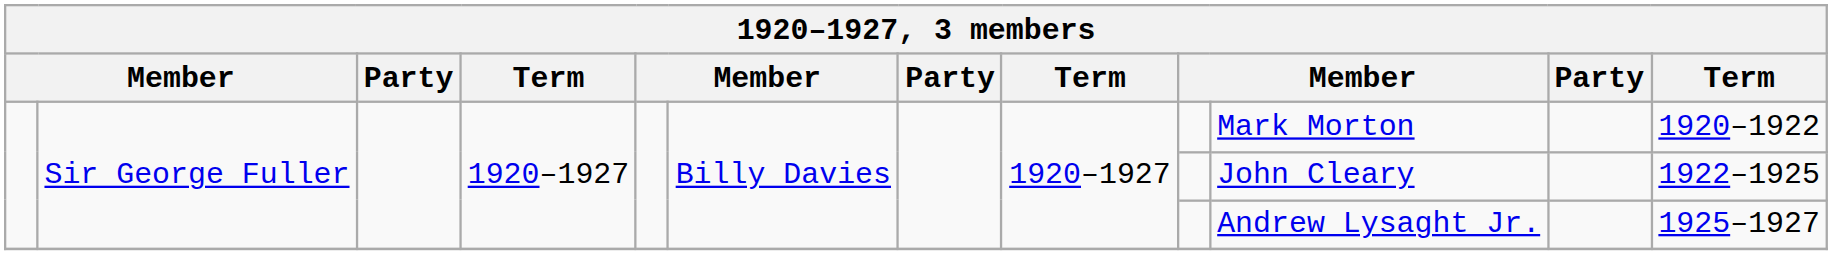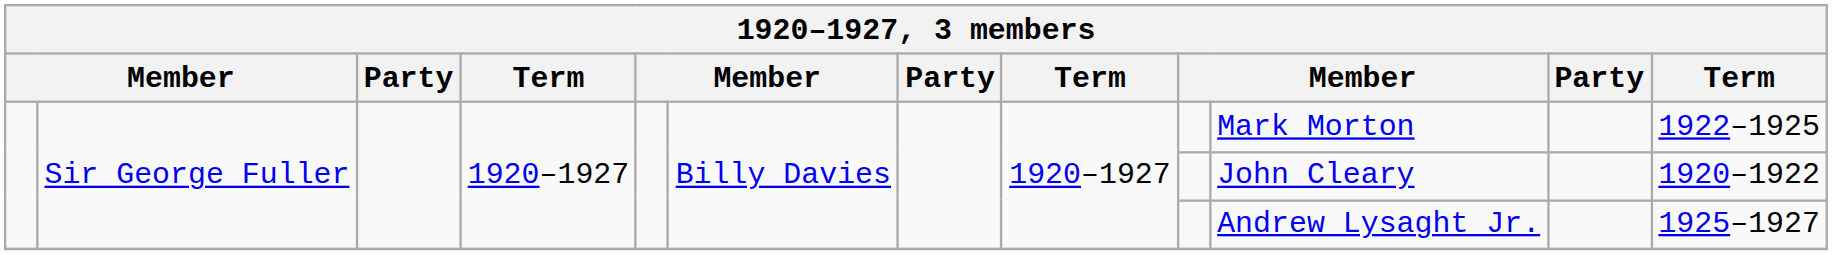row 3 | column 12: 1920–1922 -> 1922–1925
row 4 | column 12: 1922–1925 -> 1920–1922
